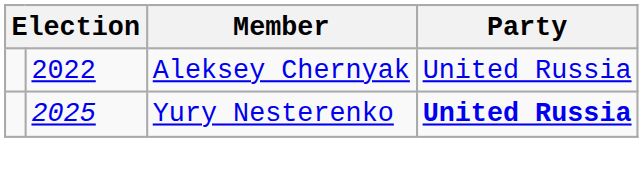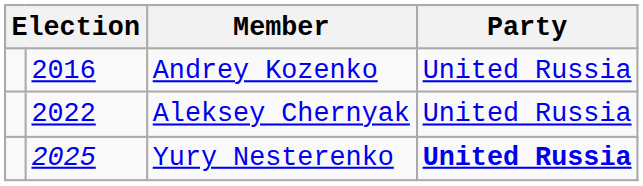+ row: 2016 | Andrey Kozenko | United Russia
